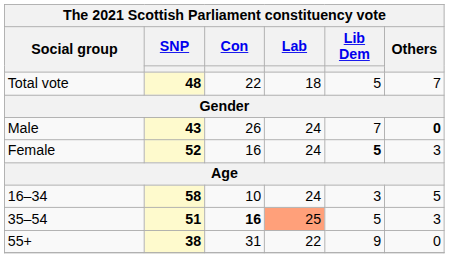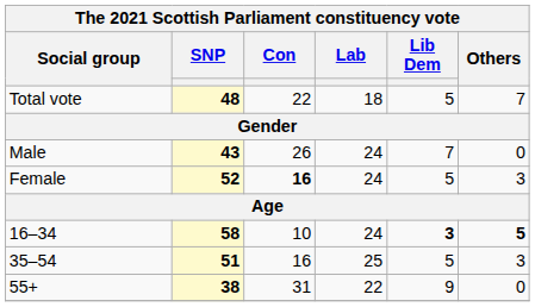Male | Others: bold -> normal
Female | Con: normal -> bold
Female | Lib Dem: bold -> normal
16–34 | Lib Dem: normal -> bold
16–34 | Others: normal -> bold
35–54 | Con: bold -> normal
35–54 | Lab: lightsalmon background -> no background
